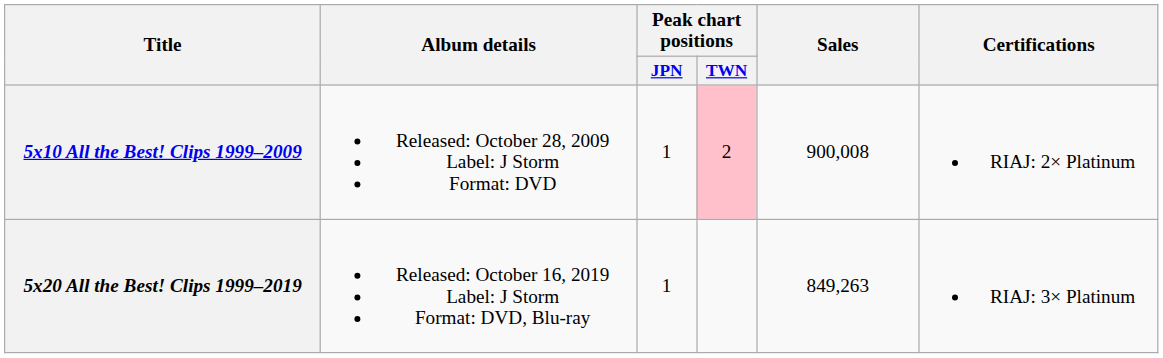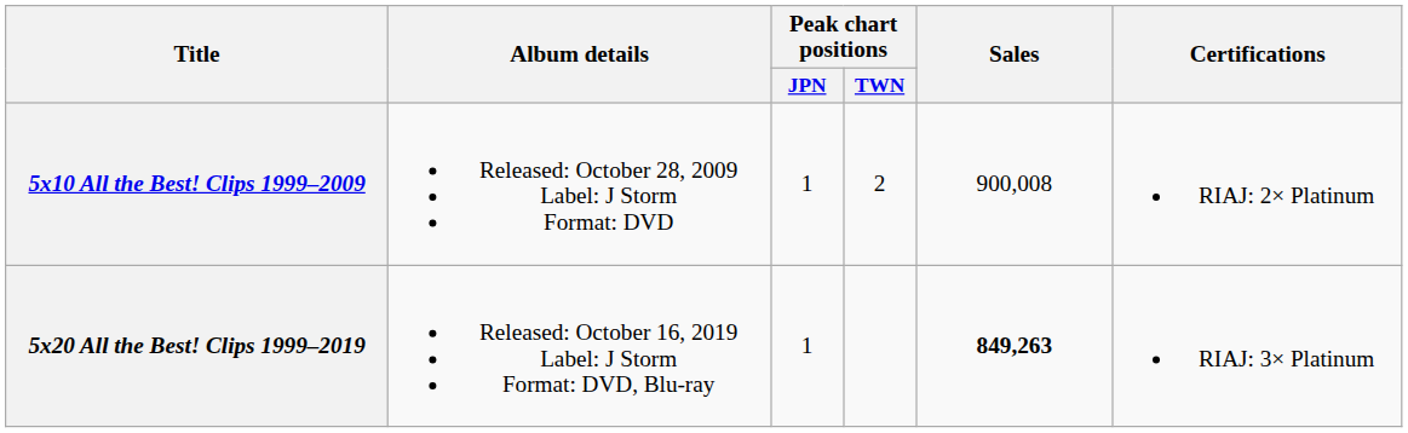row 3 | Peak chart positions / TWN: pink background -> no background
row 4 | Sales: normal -> bold
